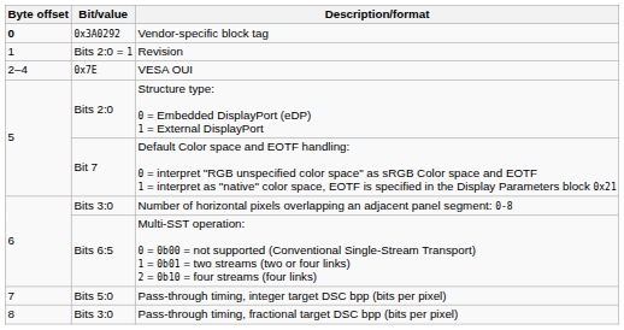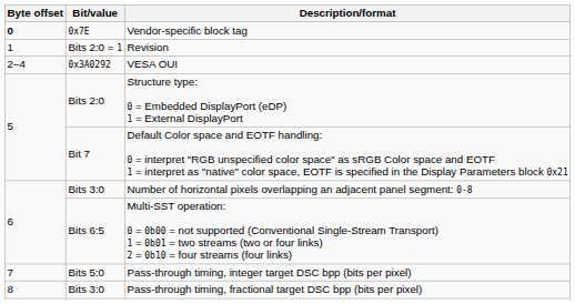Vendor-specific block tag | Bit/value: 0x3A0292 -> 0x7E
VESA OUI | Bit/value: 0x7E -> 0x3A0292
